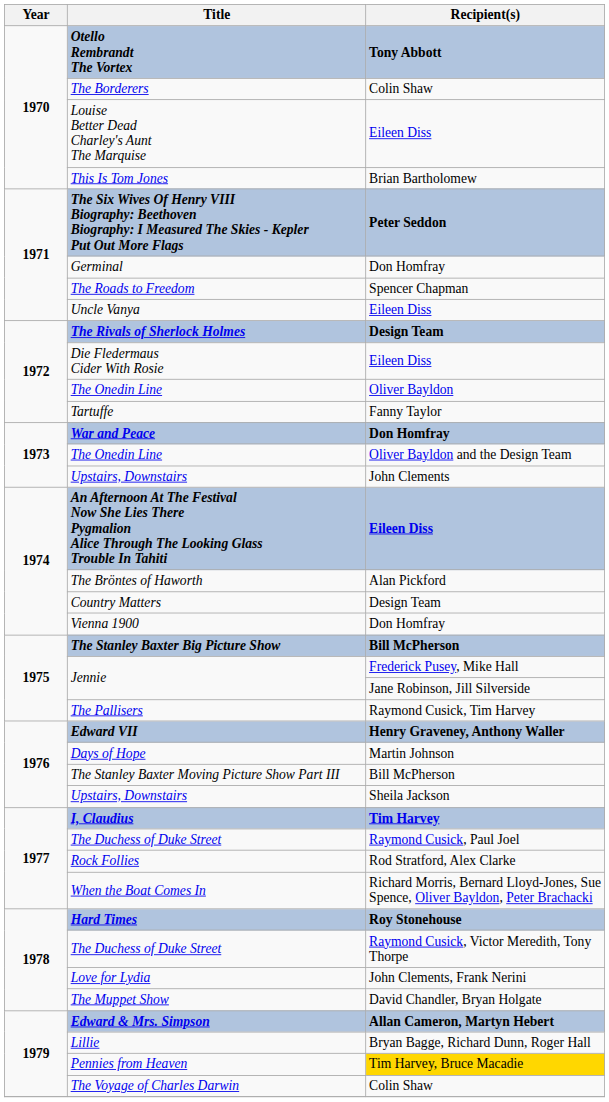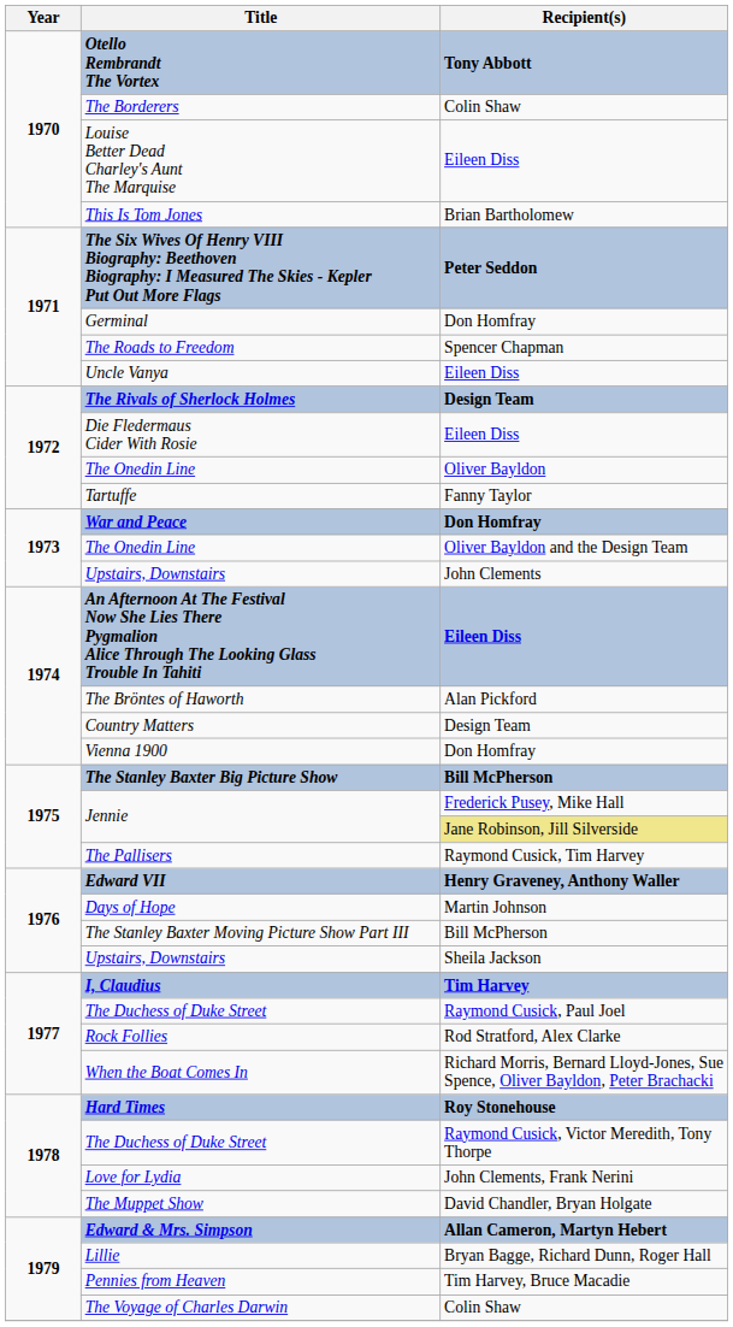Jennie / Jane Robinson, Jill Silverside | Recipient(s): no background -> khaki background
Pennies from Heaven | Recipient(s): gold background -> no background
